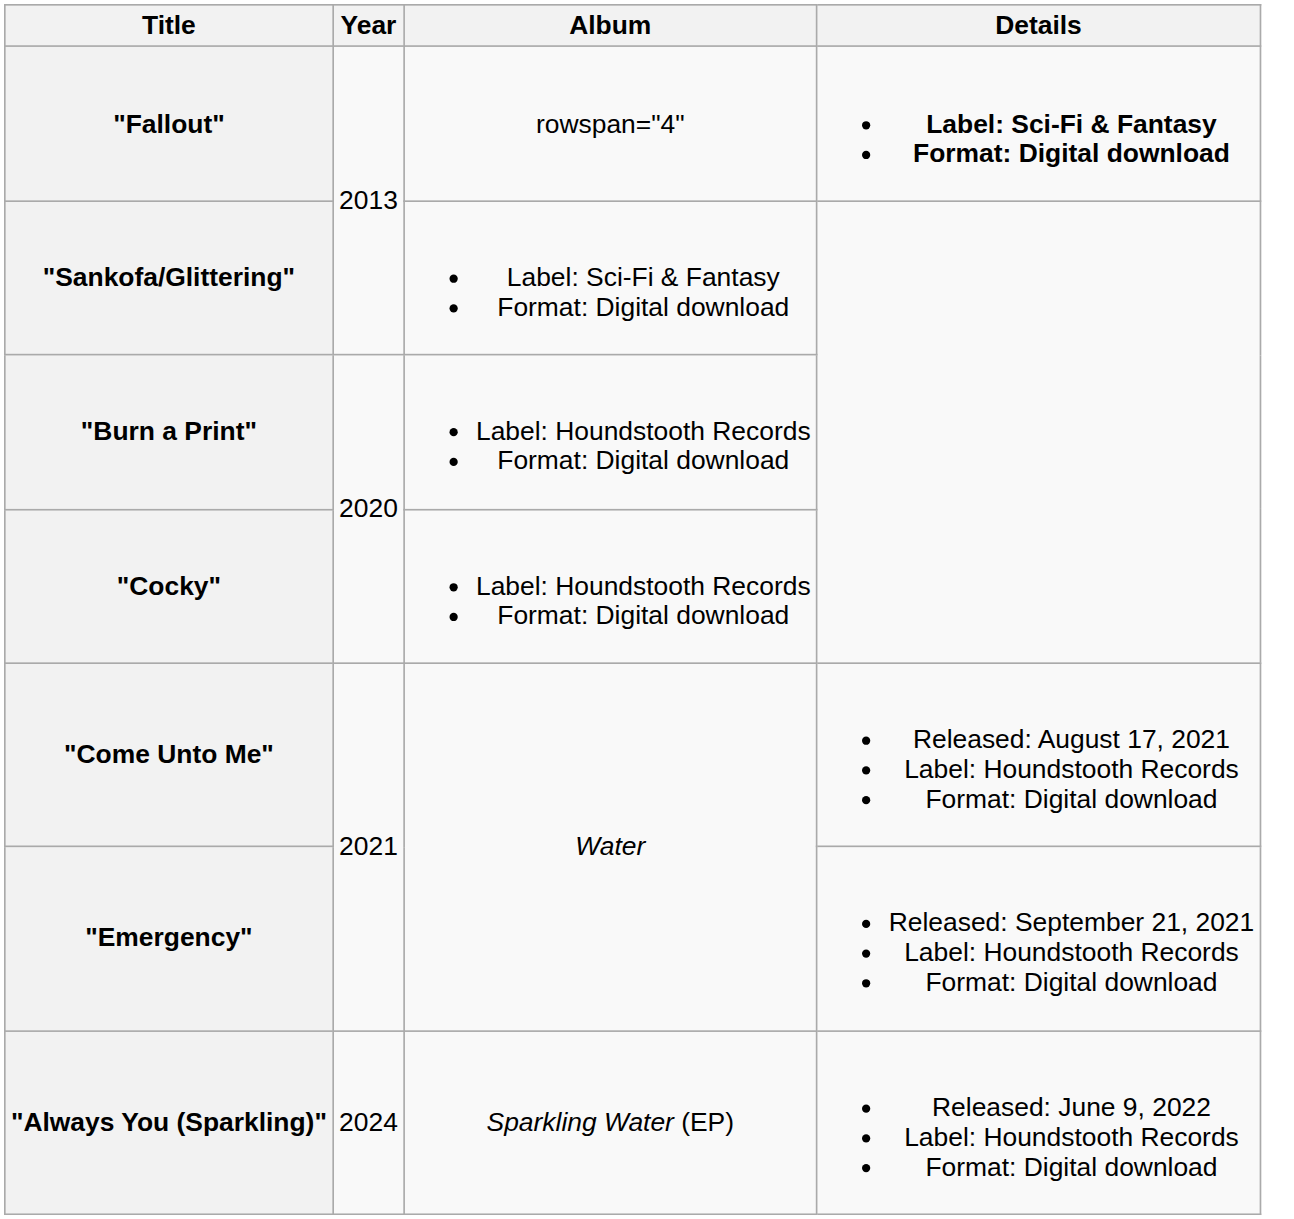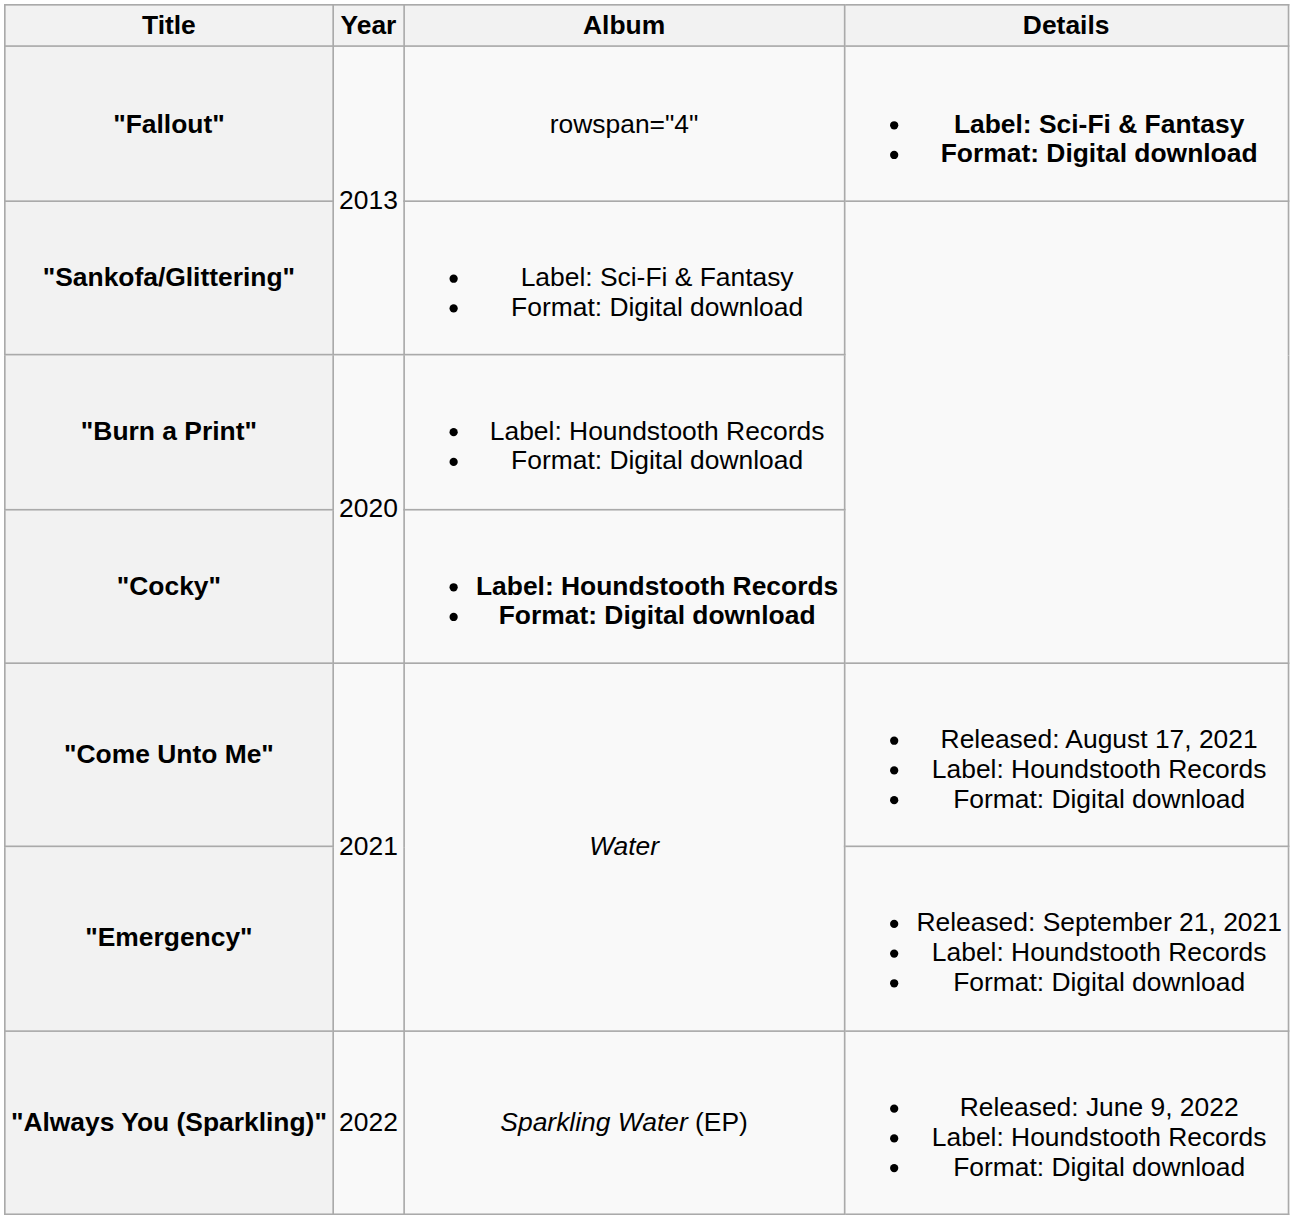"Cocky" | Album: normal -> bold
"Always You (Sparkling)" | Year: 2024 -> 2022
